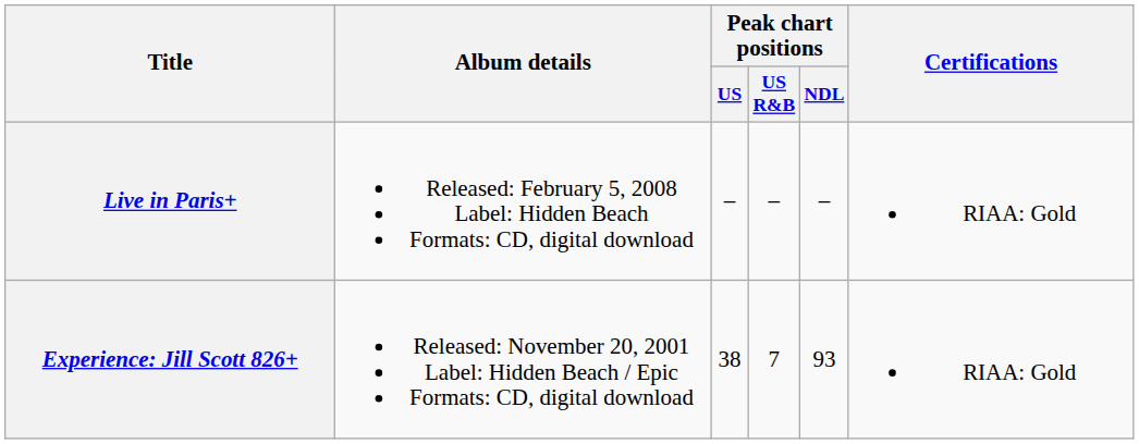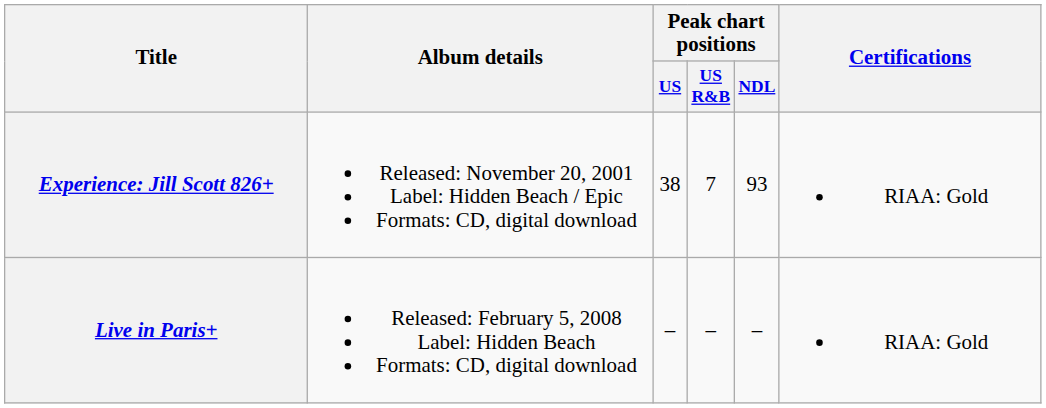rows swapped: Experience: Jill Scott 826+ <-> Live in Paris+
